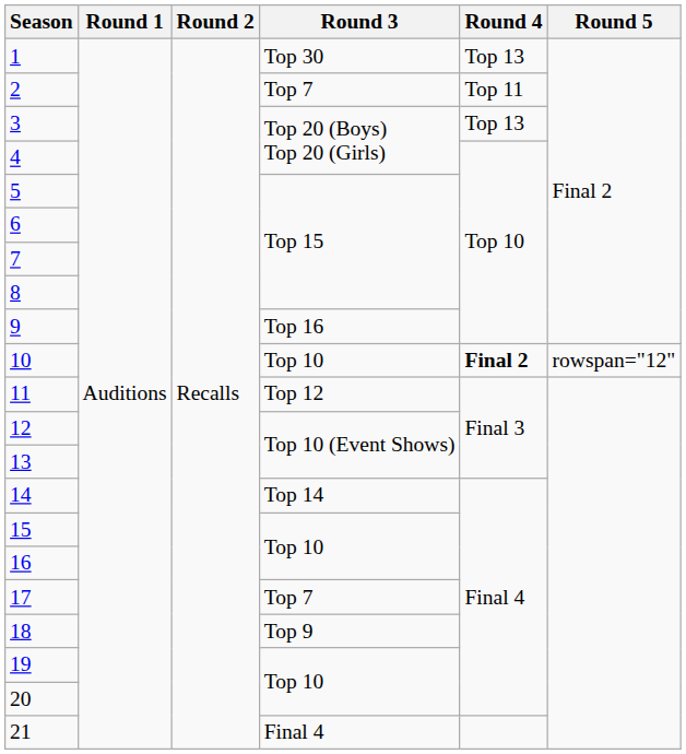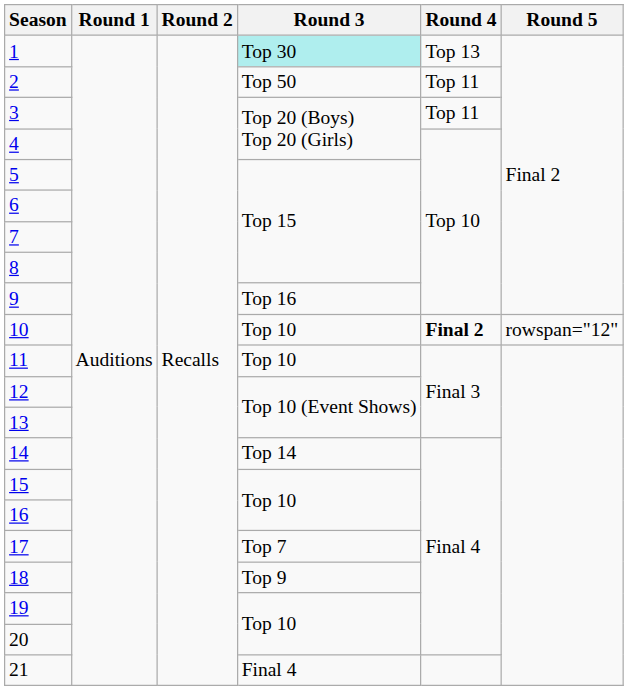1 | Round 3: no background -> paleturquoise background
2 | Round 3: Top 7 -> Top 50
3 | Round 4: Top 13 -> Top 11
11 | Round 3: Top 12 -> Top 10
